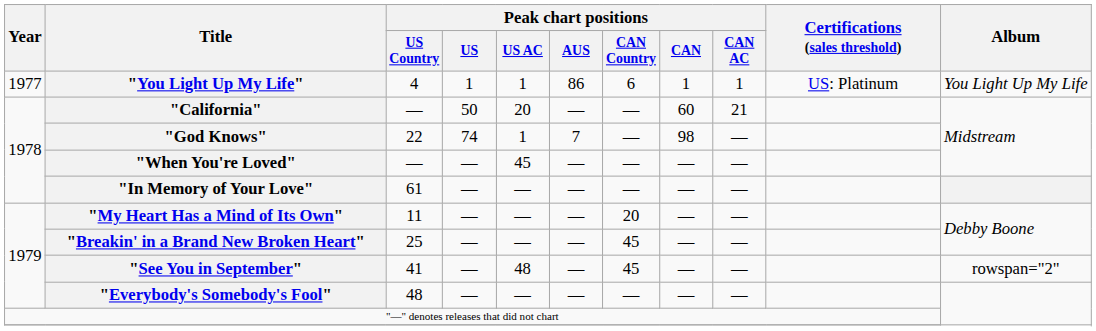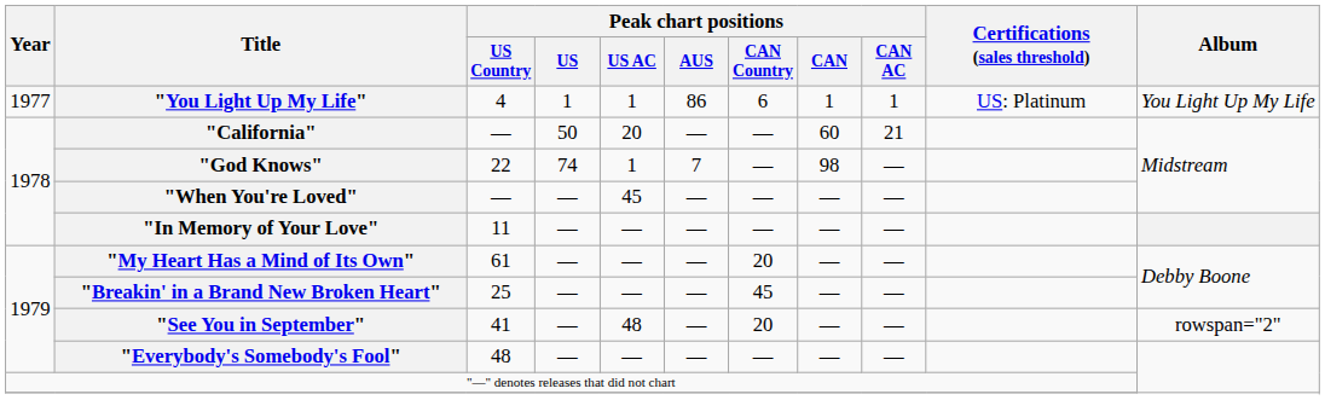"In Memory of Your Love" | Peak chart positions / US Country: 61 -> 11
"My Heart Has a Mind of Its Own" | Peak chart positions / US Country: 11 -> 61
"See You in September" | Peak chart positions / CAN Country: 45 -> 20
